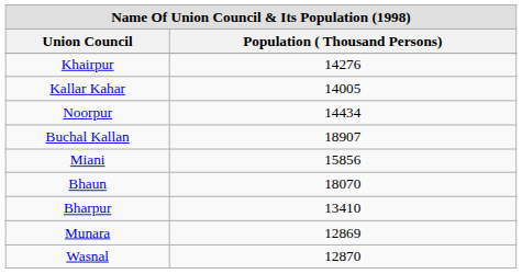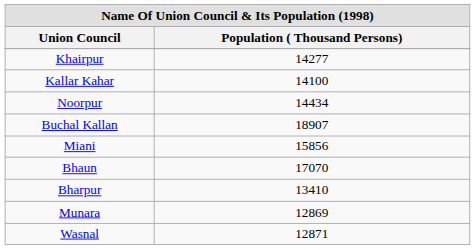Khairpur | Population ( Thousand Persons): 14276 -> 14277
Kallar Kahar | Population ( Thousand Persons): 14005 -> 14100
Bhaun | Population ( Thousand Persons): 18070 -> 17070
Wasnal | Population ( Thousand Persons): 12870 -> 12871
